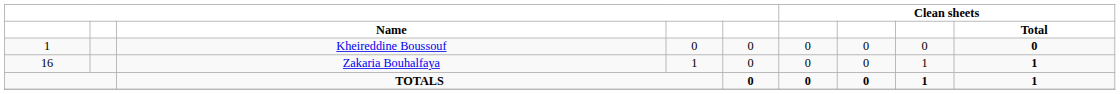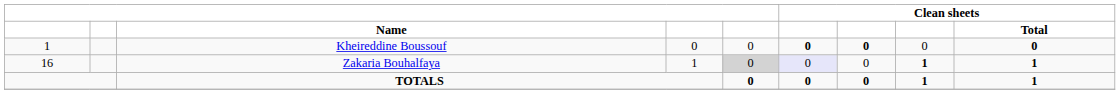Kheireddine Boussouf | column 6: normal -> bold
Kheireddine Boussouf | column 7: normal -> bold
Zakaria Bouhalfaya | column 5: no background -> lightgrey background
Zakaria Bouhalfaya | column 6: no background -> lavender background
Zakaria Bouhalfaya | column 8: normal -> bold
